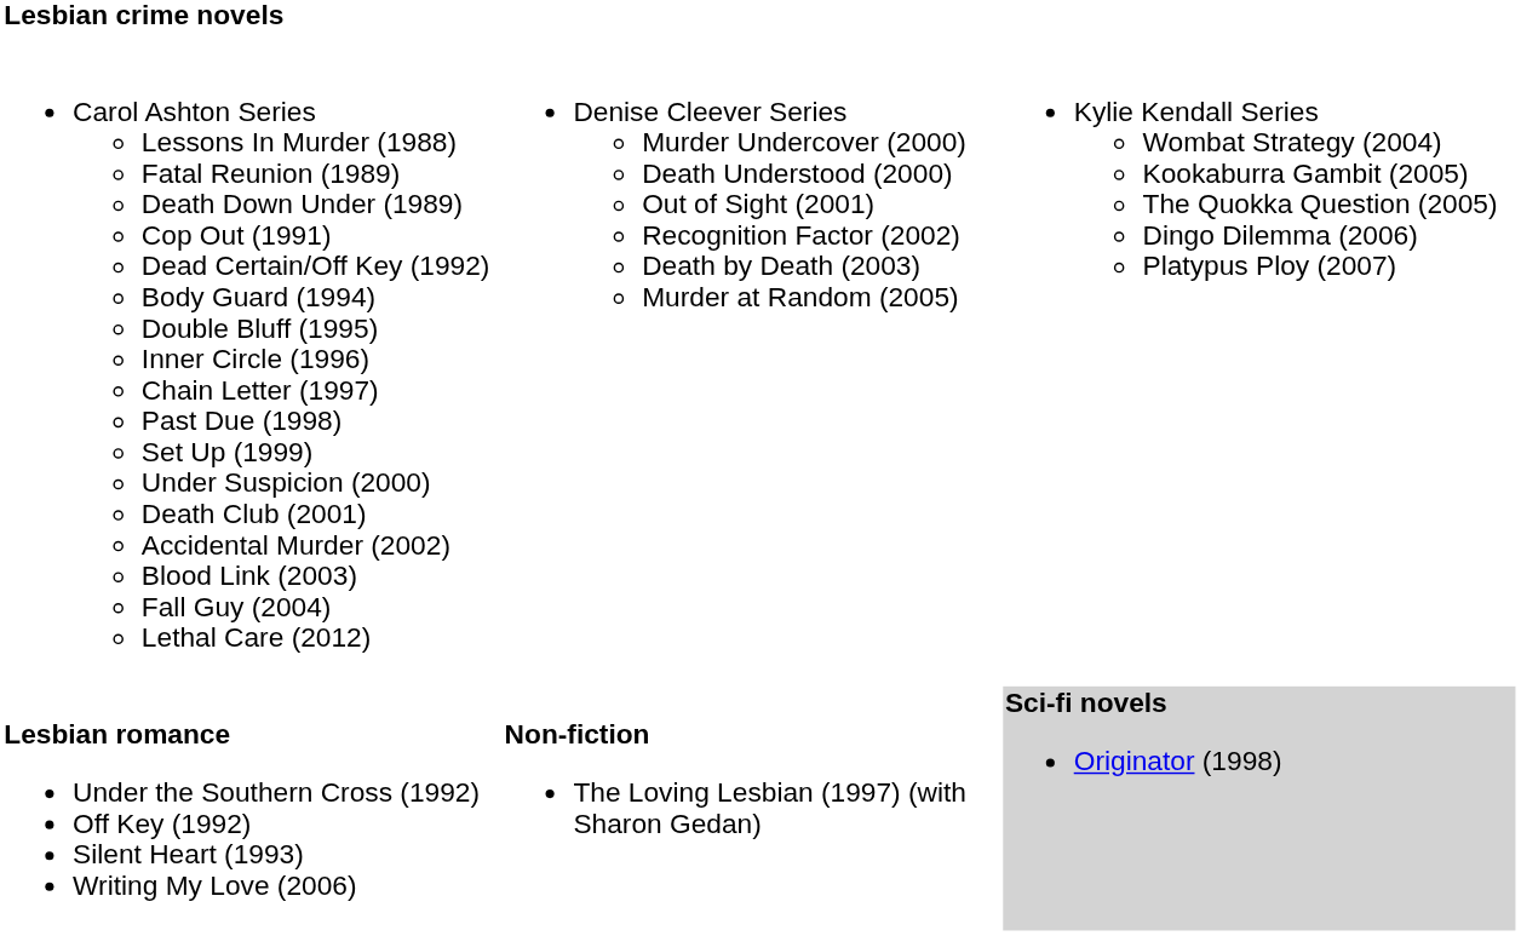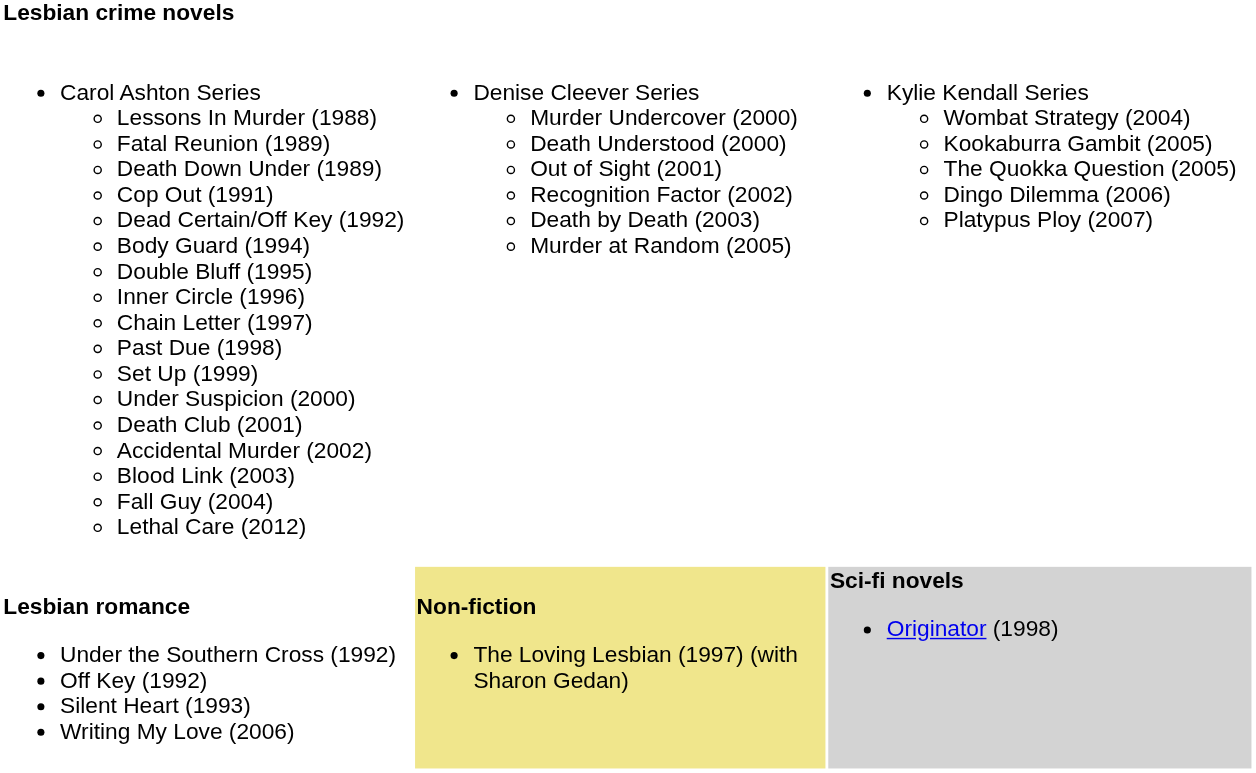row 3 | column 2: no background -> khaki background
